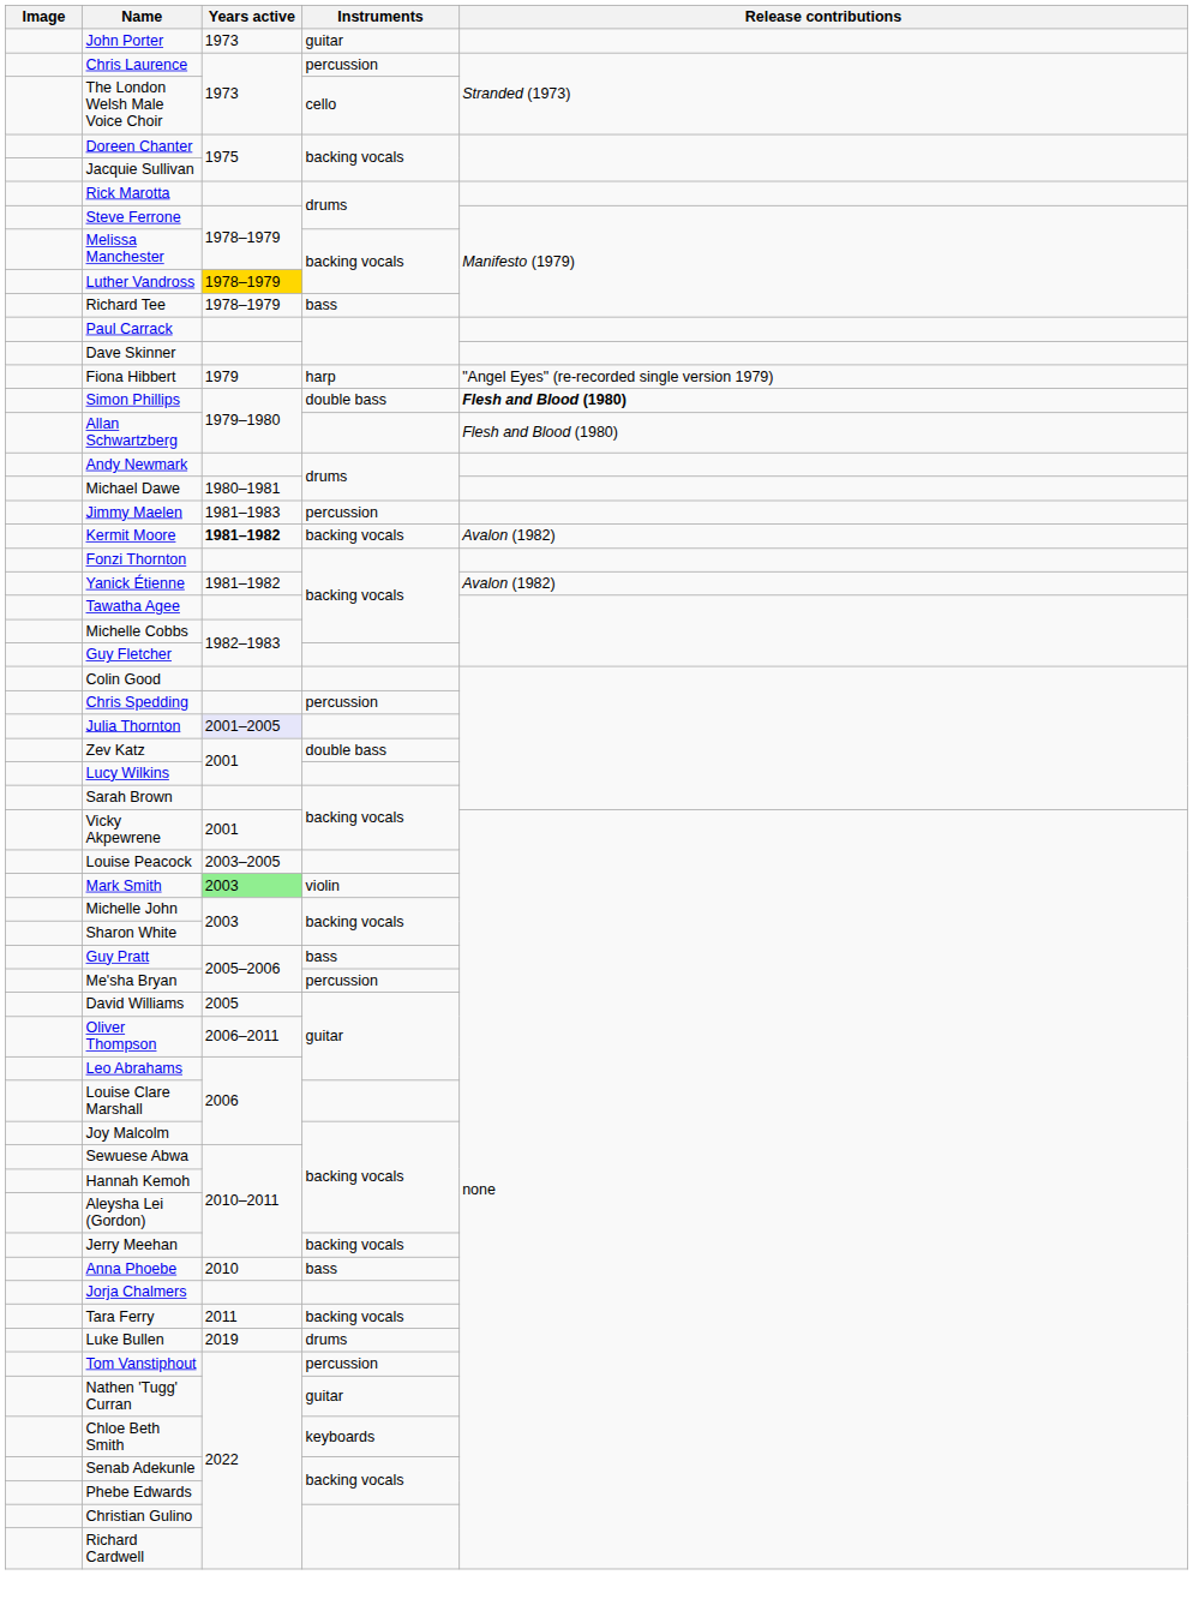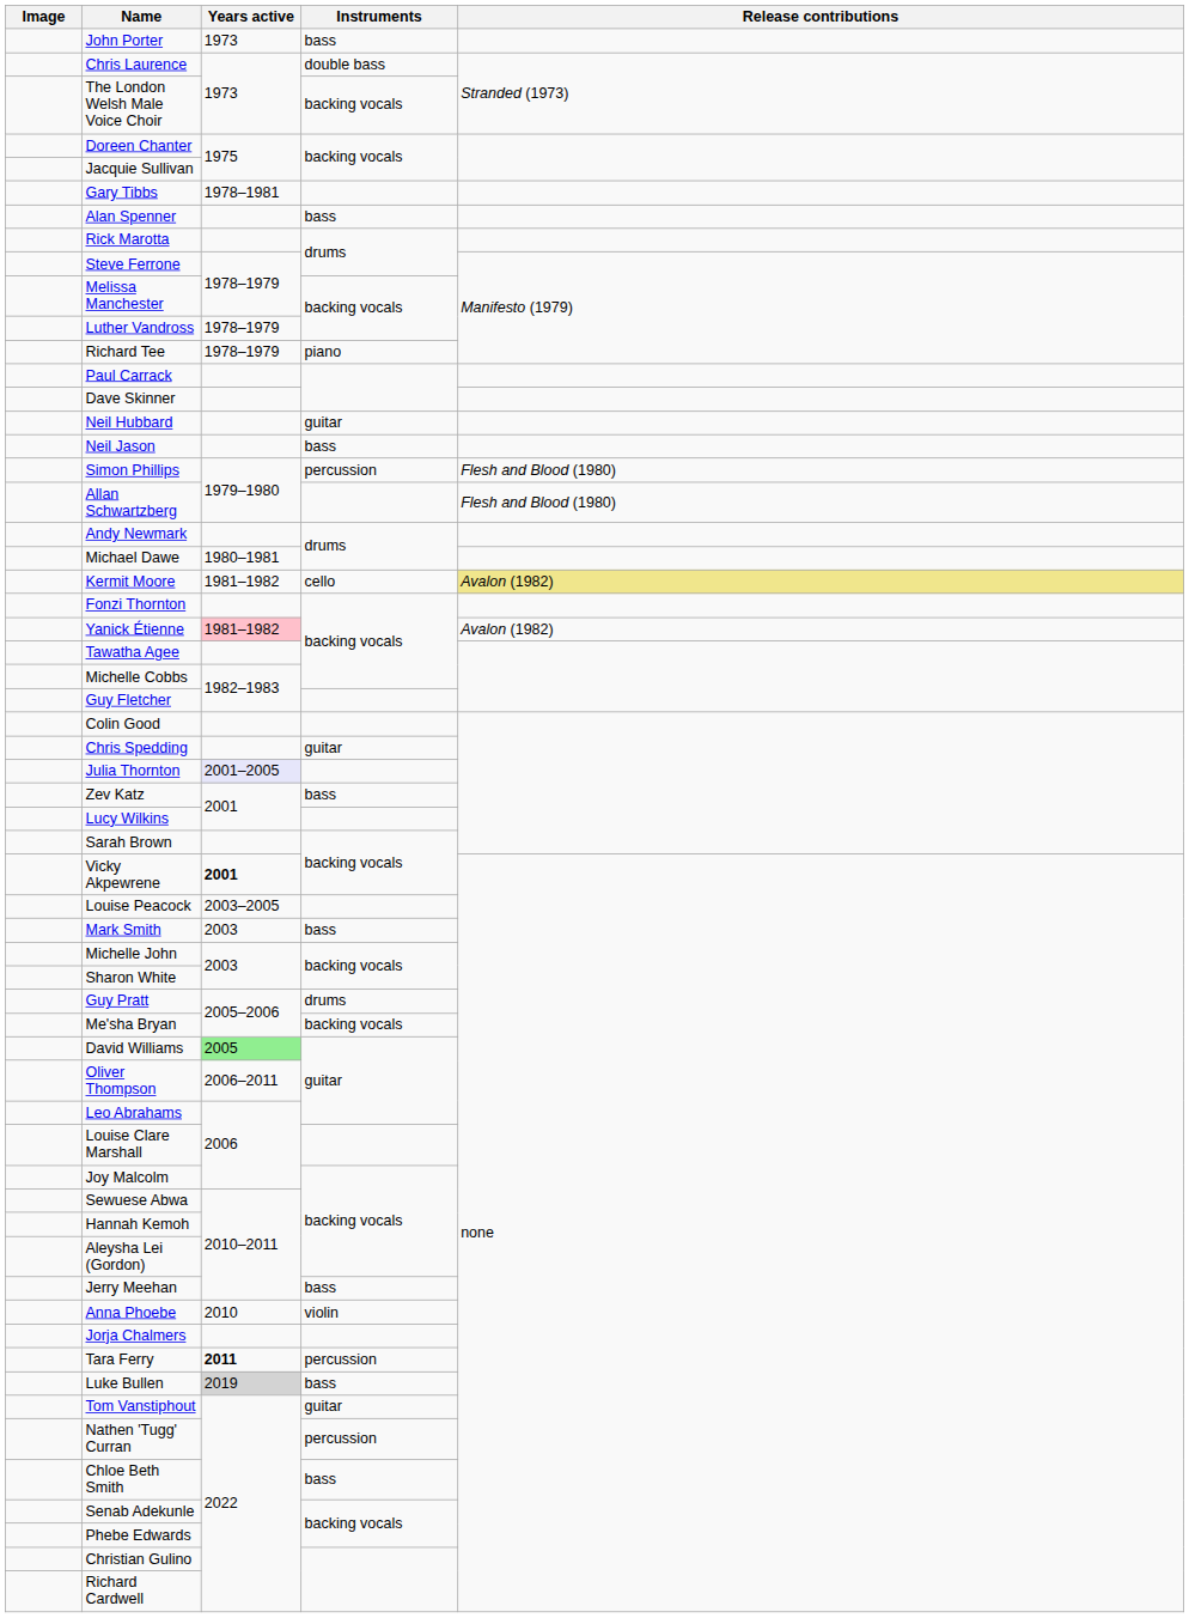John Porter | Instruments: guitar -> bass
Chris Laurence | Instruments: percussion -> double bass
The London Welsh Male Voice Choir | Instruments: cello -> backing vocals
+ row: Gary Tibbs | 1978–1981
+ row: Alan Spenner | bass
Luther Vandross | Years active: gold background -> no background
Richard Tee | Instruments: bass -> piano
- row: Fiona Hibbert | 1979 | harp | "Angel Eyes" (re-recorded single version 1979)
+ row: Neil Hubbard | guitar
+ row: Neil Jason | bass
Simon Phillips | Instruments: double bass -> percussion
Simon Phillips | Release contributions: bold -> normal
- row: Jimmy Maelen | 1981–1983 | percussion
Kermit Moore | Years active: bold -> normal
Kermit Moore | Instruments: backing vocals -> cello
Kermit Moore | Release contributions: no background -> khaki background
Yanick Étienne | Years active: no background -> pink background
Chris Spedding | Instruments: percussion -> guitar
Zev Katz | Instruments: double bass -> bass
Vicky Akpewrene | Years active: normal -> bold
Mark Smith | Years active: lightgreen background -> no background
Mark Smith | Instruments: violin -> bass
Guy Pratt | Instruments: bass -> drums
Me'sha Bryan | Instruments: percussion -> backing vocals
David Williams | Years active: no background -> lightgreen background
Jerry Meehan | Instruments: backing vocals -> bass
Anna Phoebe | Instruments: bass -> violin
Tara Ferry | Years active: normal -> bold
Tara Ferry | Instruments: backing vocals -> percussion
Luke Bullen | Years active: no background -> lightgrey background
Luke Bullen | Instruments: drums -> bass
Tom Vanstiphout | Instruments: percussion -> guitar
Nathen 'Tugg' Curran | Instruments: guitar -> percussion
Chloe Beth Smith | Instruments: keyboards -> bass
